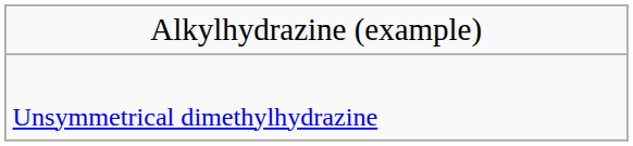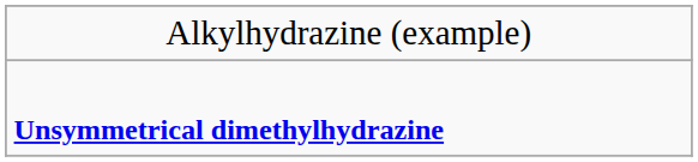row 2 | column 1: normal -> bold
